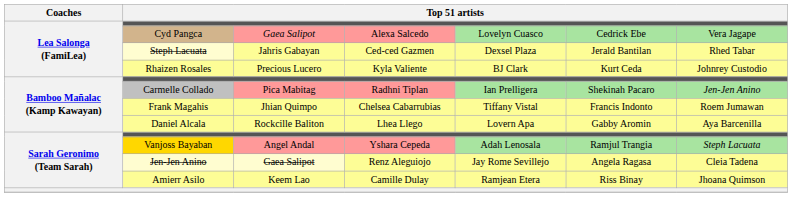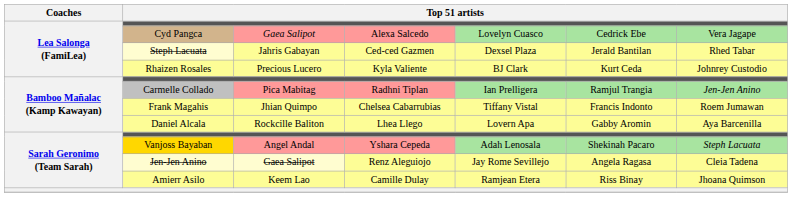Carmelle Collado | column 6: Shekinah Pacaro -> Ramjul Trangia
Vanjoss Bayaban | column 6: Ramjul Trangia -> Shekinah Pacaro
